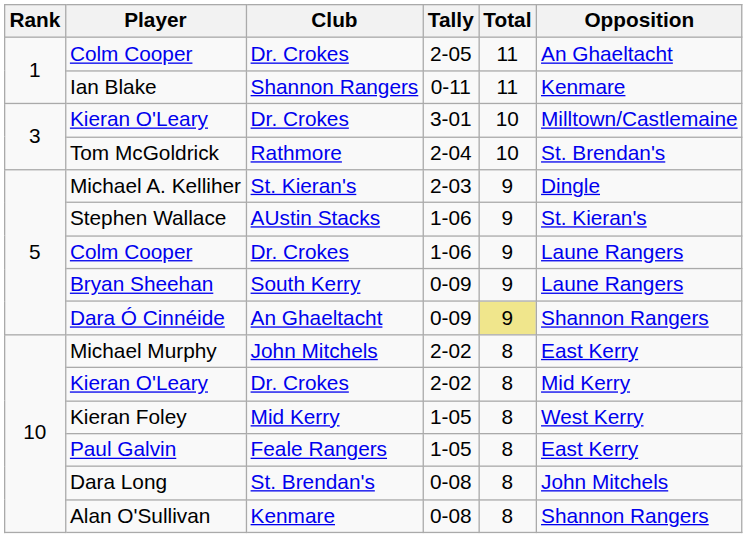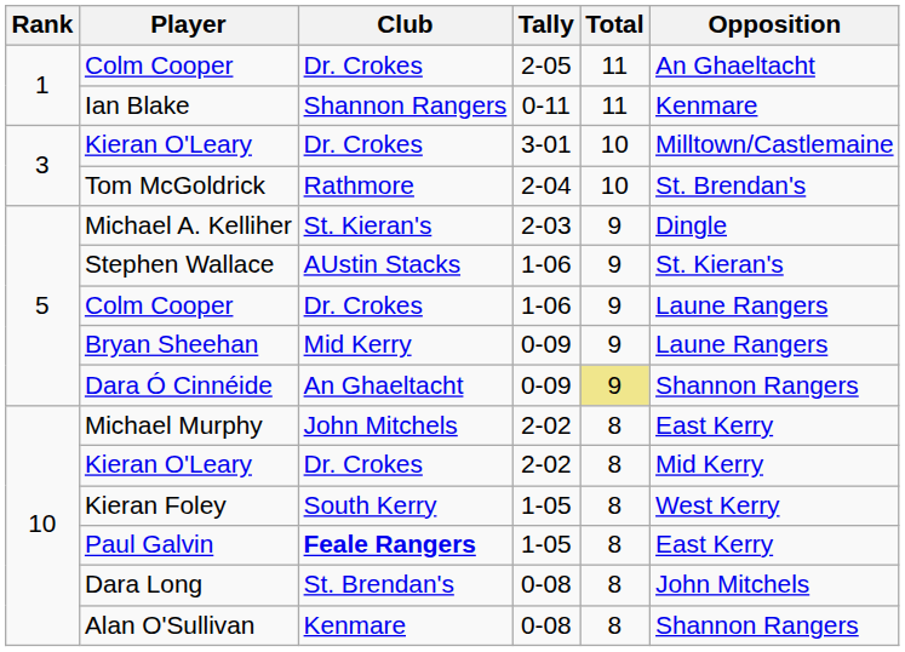Bryan Sheehan | Club: South Kerry -> Mid Kerry
Kieran Foley | Club: Mid Kerry -> South Kerry
Paul Galvin | Club: normal -> bold
